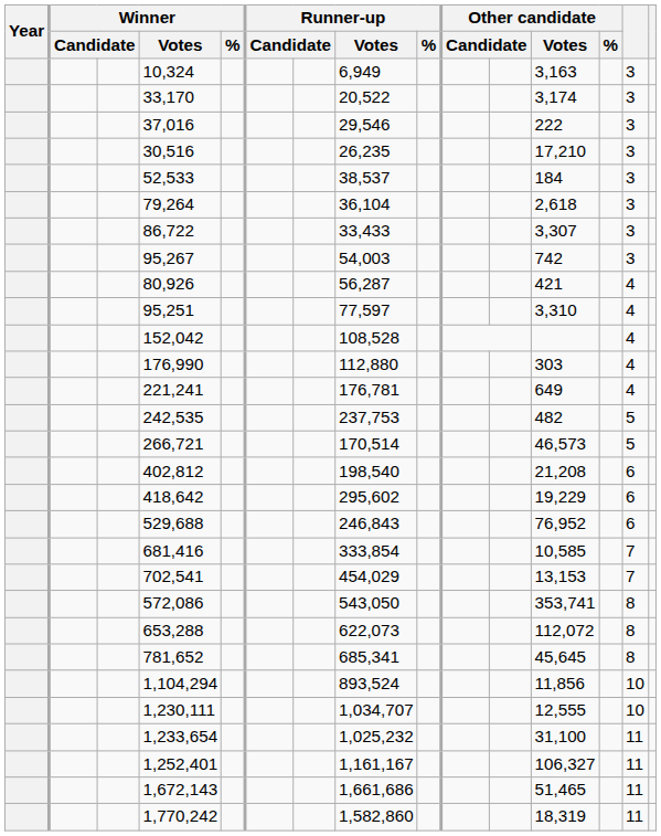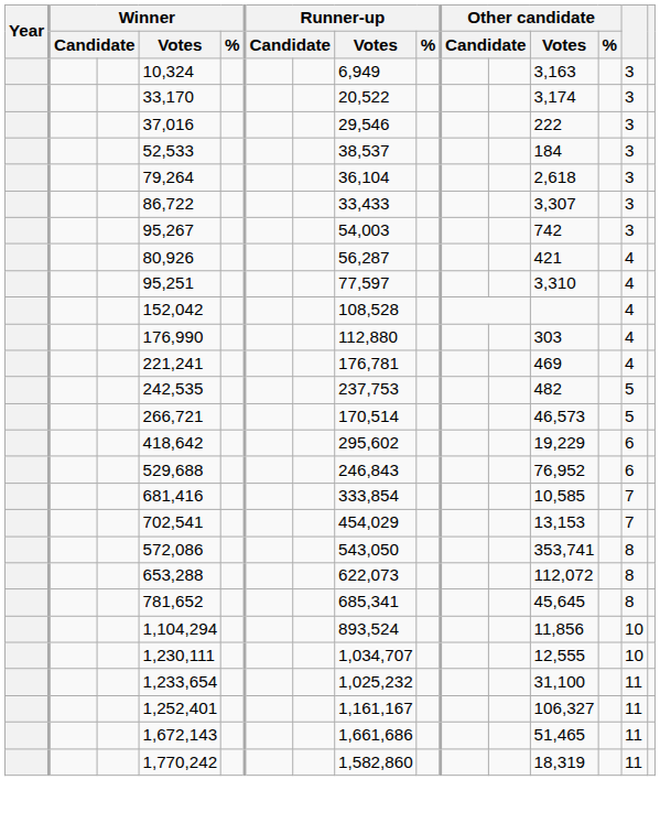- row: 30,516 | 26,235 | 17,210 | 3
221,241 | Other candidate / Votes: 649 -> 469
- row: 402,812 | 198,540 | 21,208 | 6
